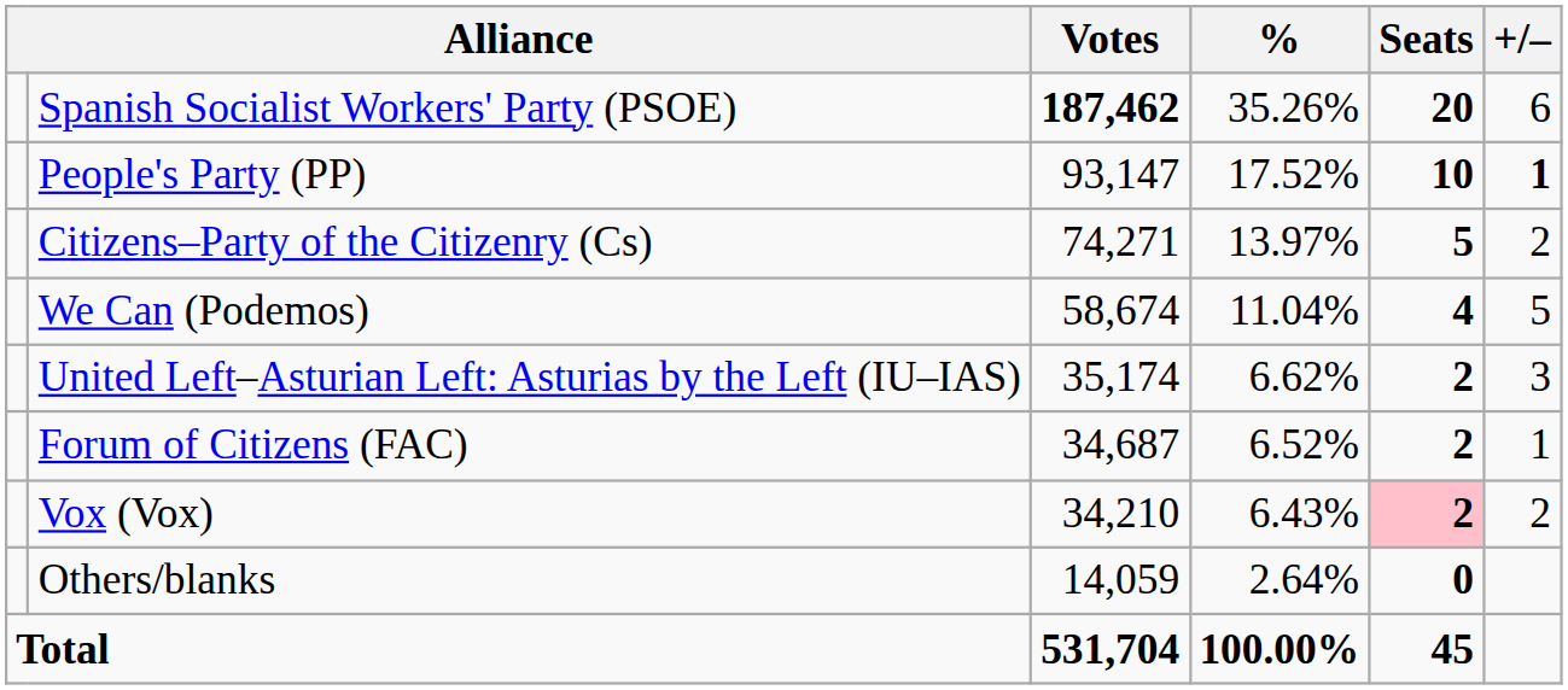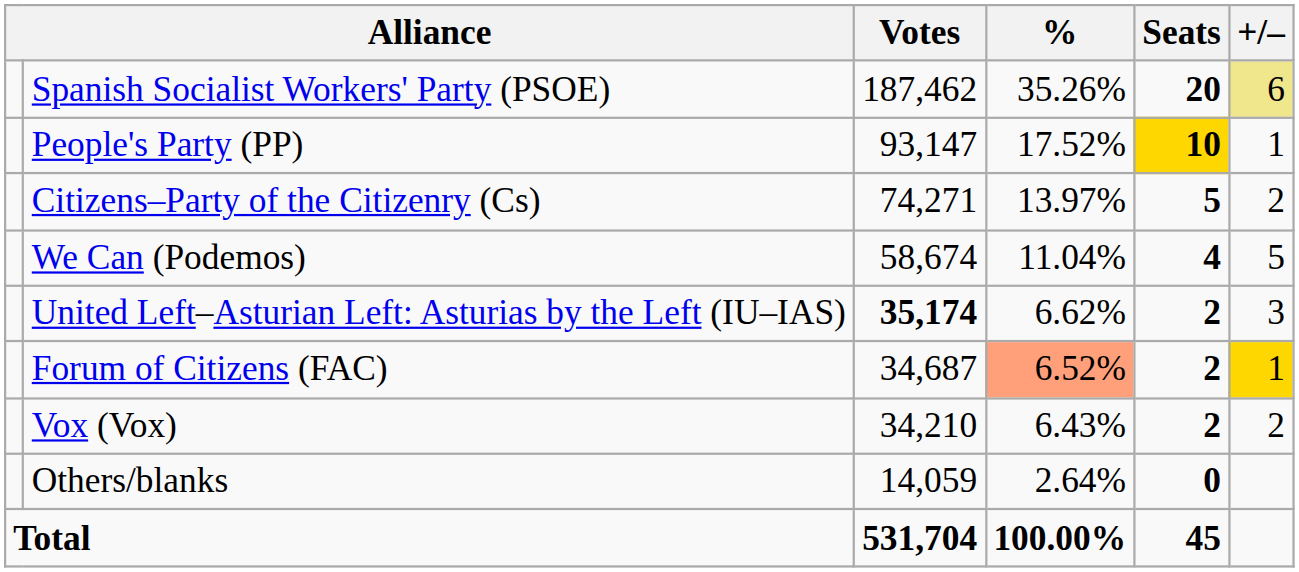Spanish Socialist Workers' Party (PSOE) | Votes: bold -> normal
Spanish Socialist Workers' Party (PSOE) | +/–: no background -> khaki background
People's Party (PP) | Seats: no background -> gold background
People's Party (PP) | +/–: bold -> normal
United Left–Asturian Left: Asturias by the Left (IU–IAS) | Votes: normal -> bold
Forum of Citizens (FAC) | %: no background -> lightsalmon background
Forum of Citizens (FAC) | +/–: no background -> gold background
Vox (Vox) | Seats: pink background -> no background
